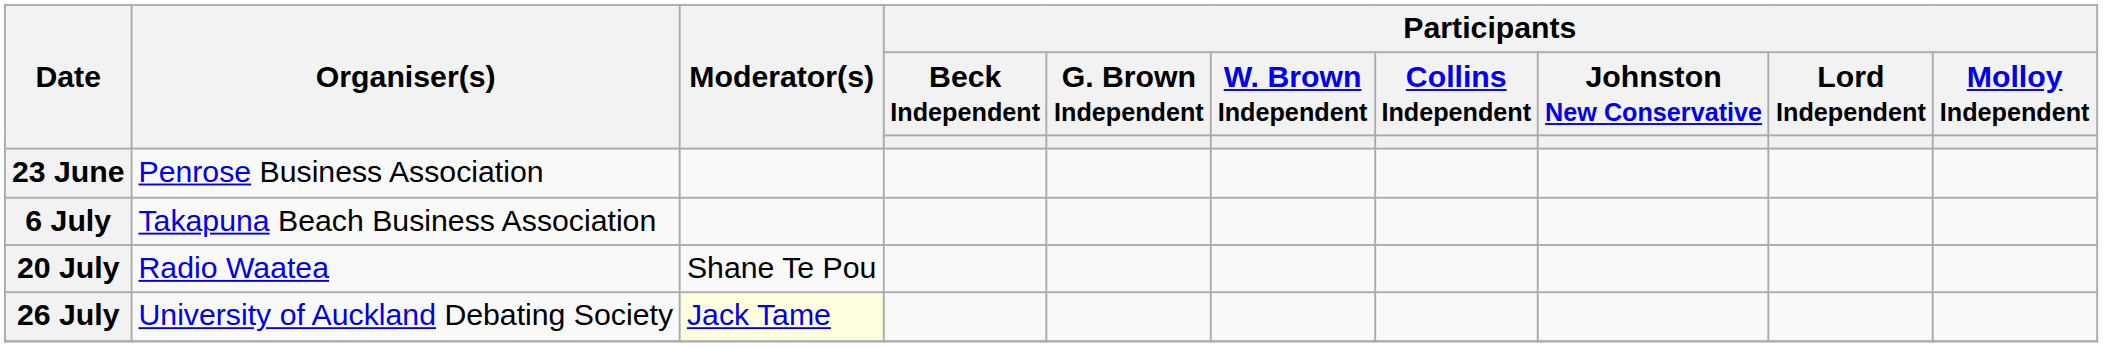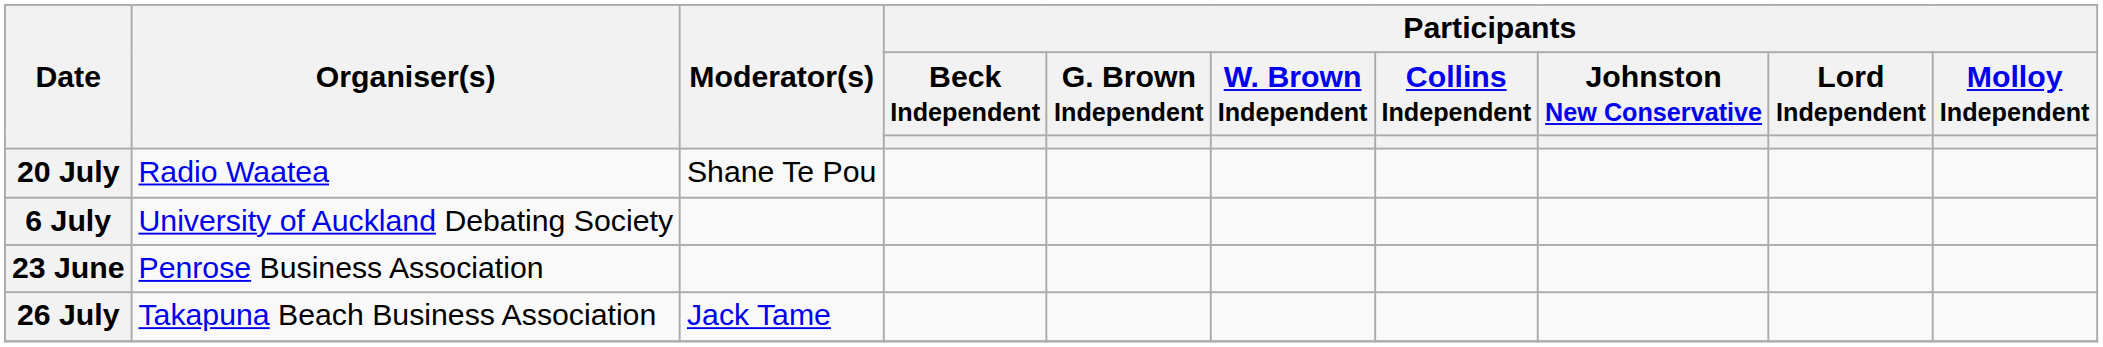rows swapped: 23 June <-> 20 July
6 July | Organiser(s): Takapuna Beach Business Association -> University of Auckland Debating Society
26 July | Organiser(s): University of Auckland Debating Society -> Takapuna Beach Business Association
26 July | Moderator(s): lightyellow background -> no background
